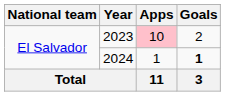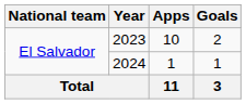2023 | Apps: pink background -> no background
2024 | Goals: bold -> normal
